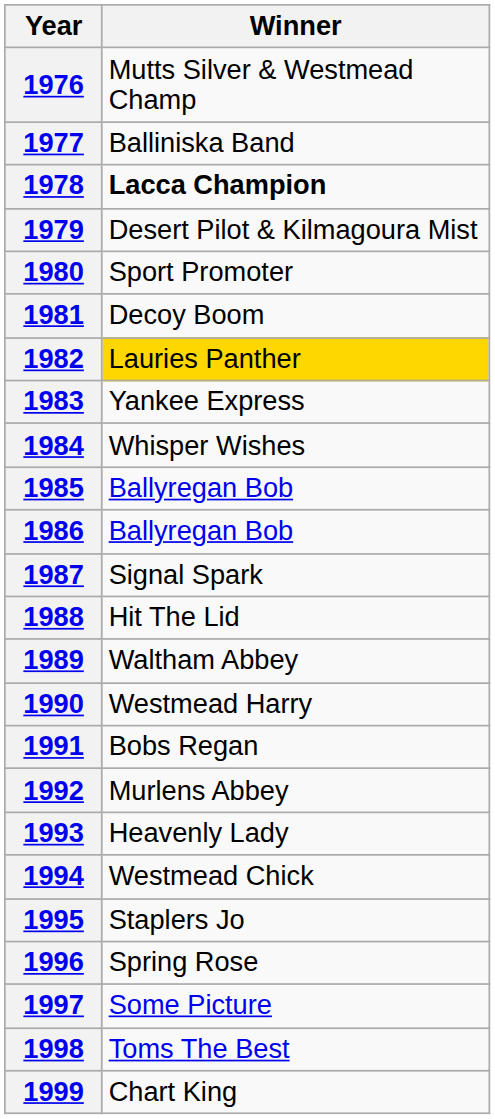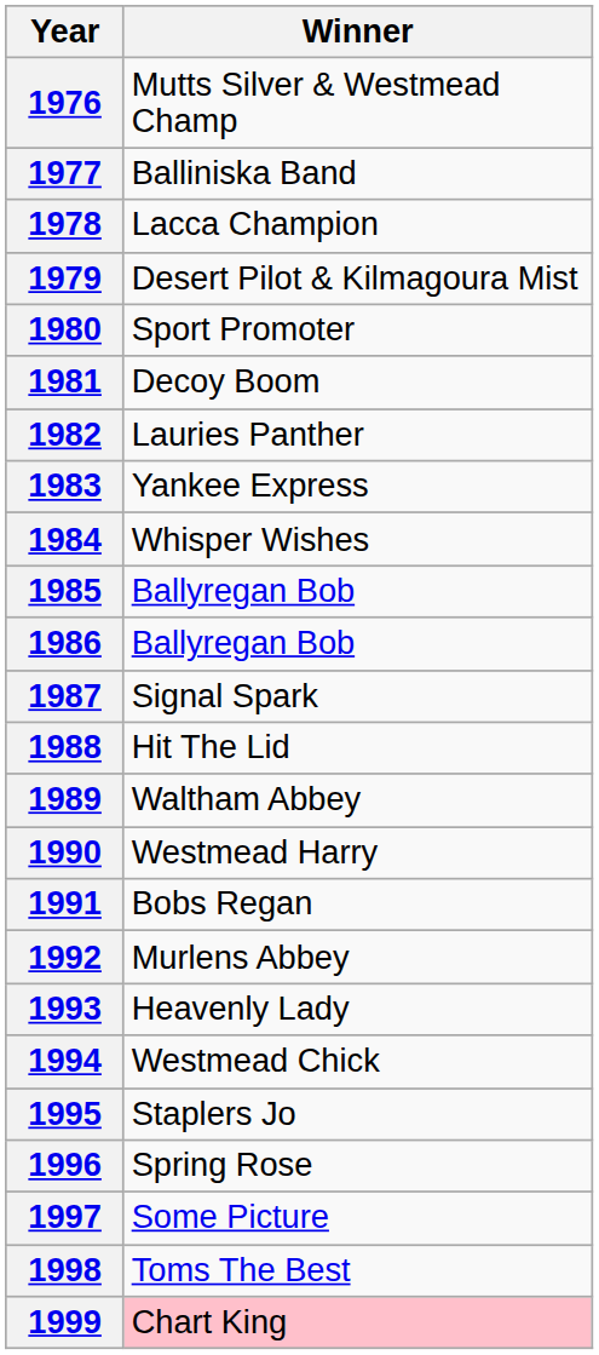1978 | Winner: bold -> normal
1982 | Winner: gold background -> no background
1999 | Winner: no background -> pink background
